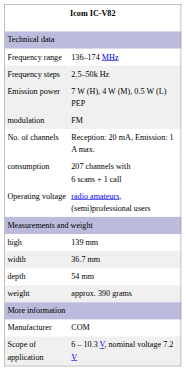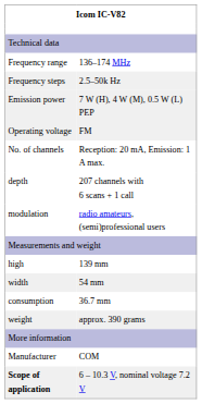row 6 | column 1: modulation -> Operating voltage
row 8 | column 1: consumption -> depth
row 9 | column 1: Operating voltage -> modulation
row 12 | column 2: 36.7 mm -> 54 mm
row 13 | column 1: depth -> consumption
row 13 | column 2: 54 mm -> 36.7 mm
row 17 | column 1: normal -> bold
